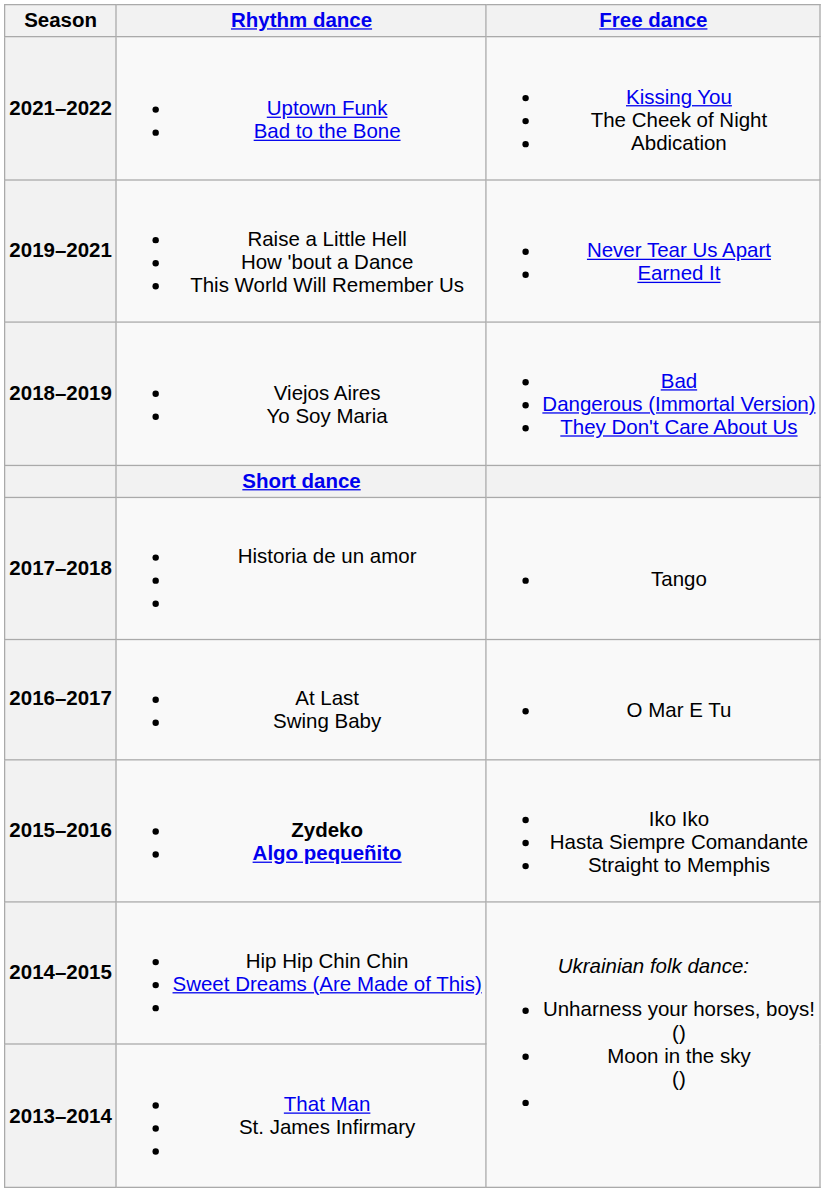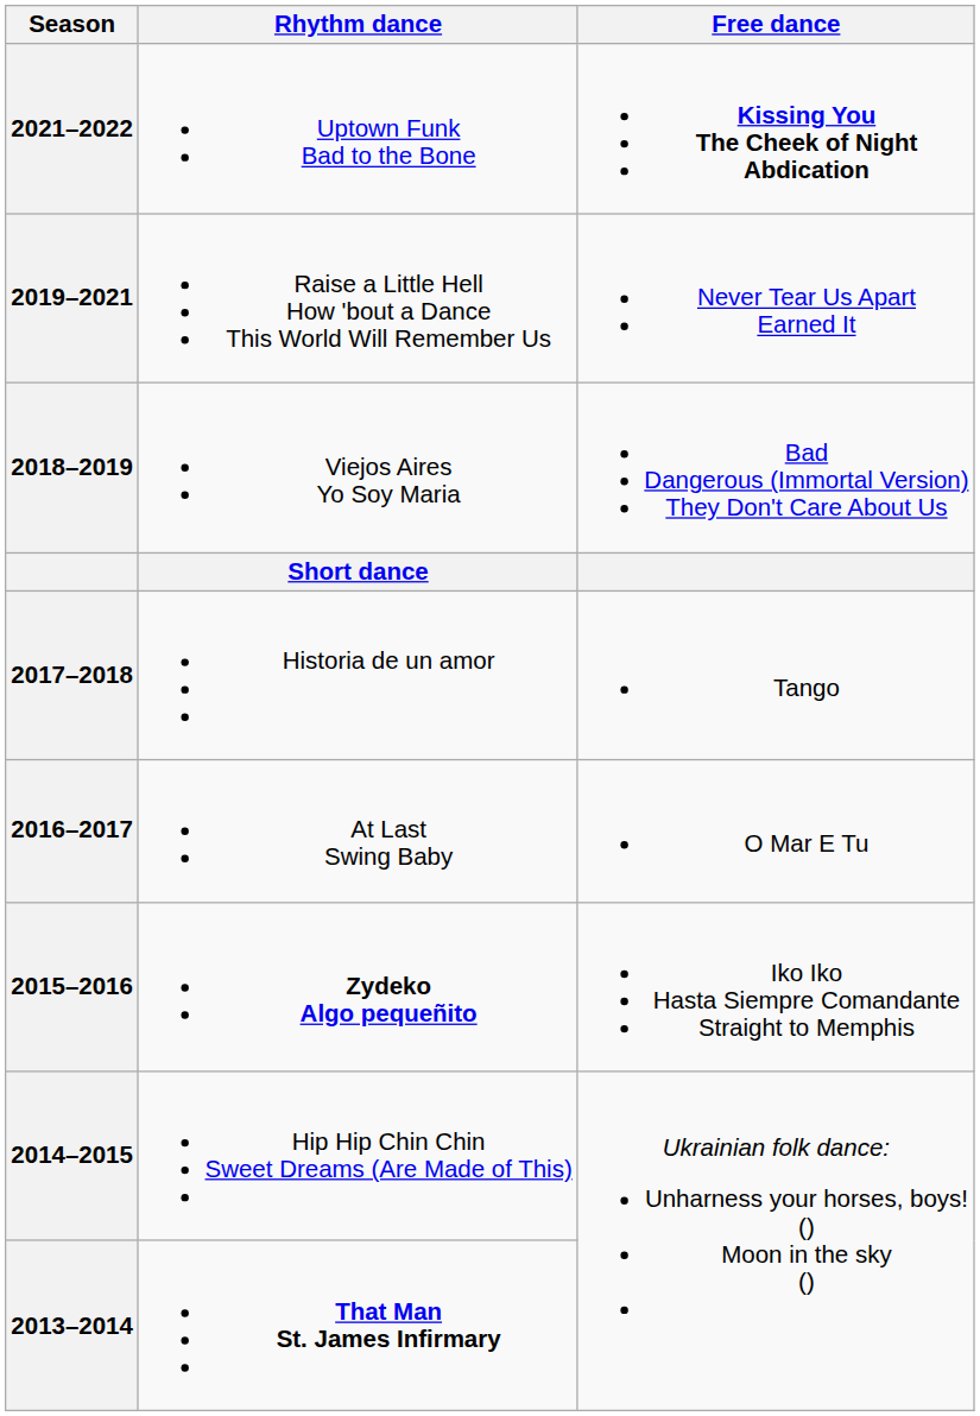2021–2022 | Free dance: normal -> bold
2013–2014 | Rhythm dance: normal -> bold
